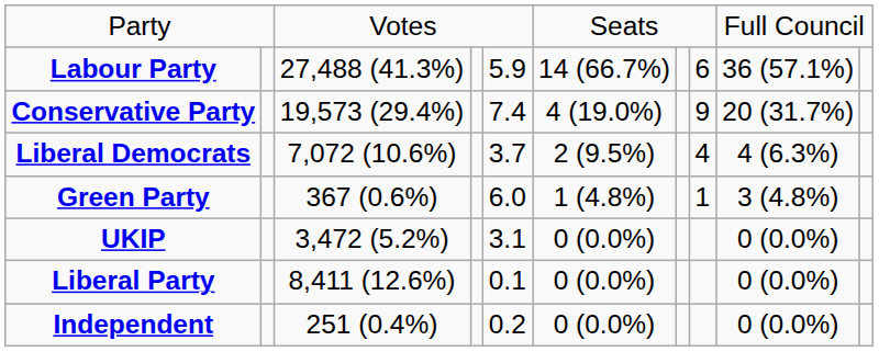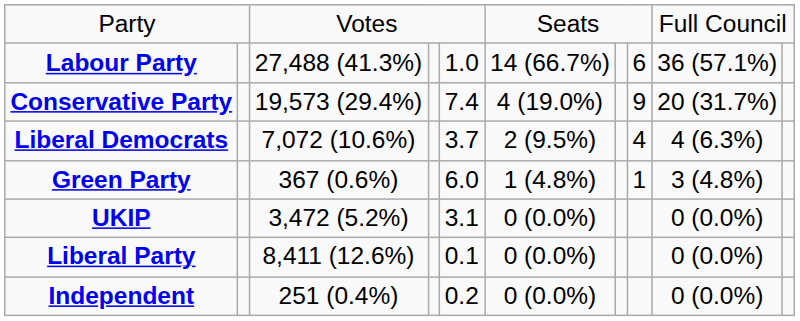Labour Party | column 5: 5.9 -> 1.0
